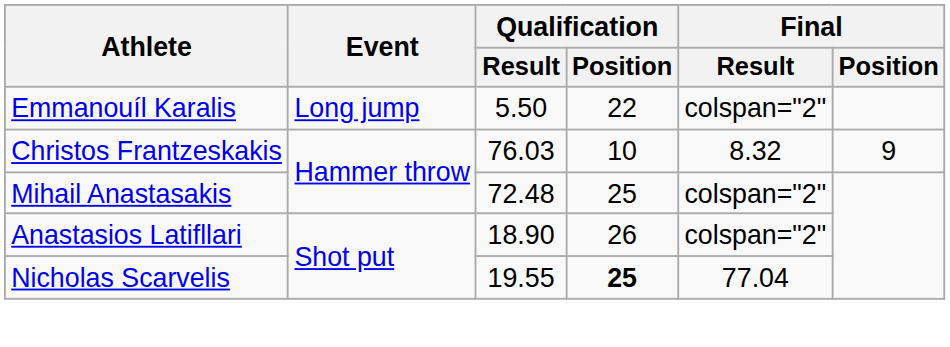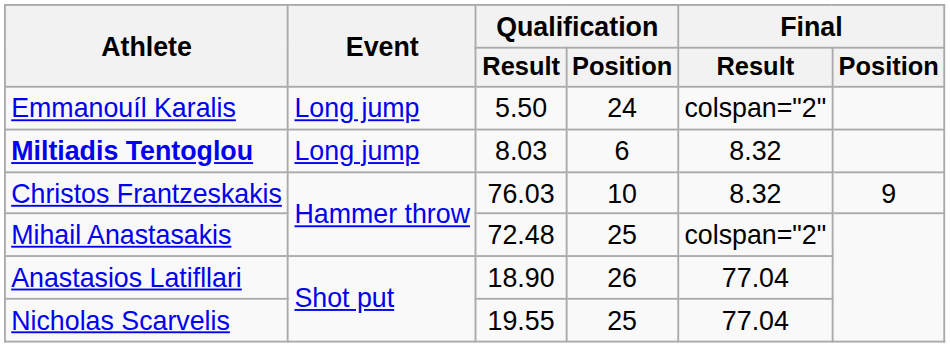Emmanouíl Karalis | Qualification / Position: 22 -> 24
+ row: Miltiadis Tentoglou | Long jump | 8.03 | 6 | 8.32
Anastasios Latifllari | Final / Result: colspan="2" -> 77.04
Nicholas Scarvelis | Qualification / Position: bold -> normal
